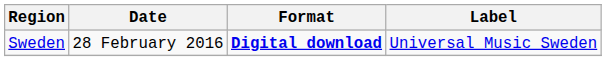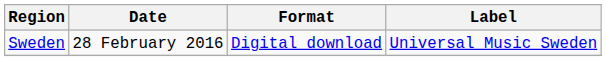Sweden | Format: bold -> normal
